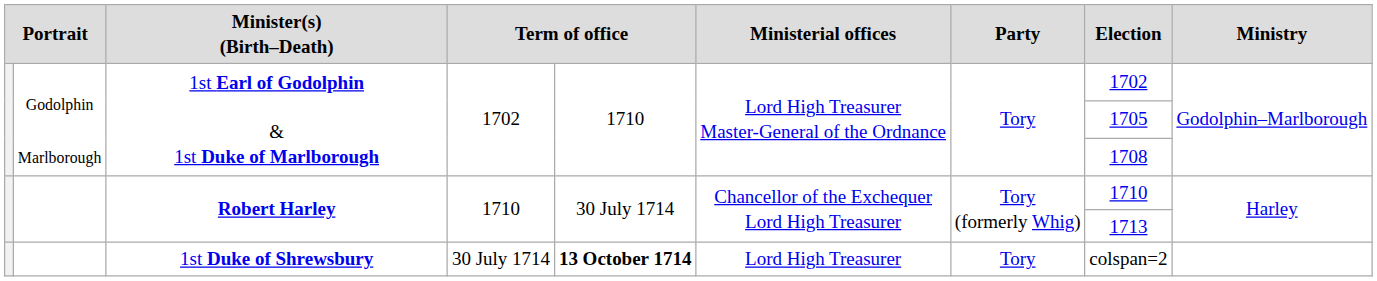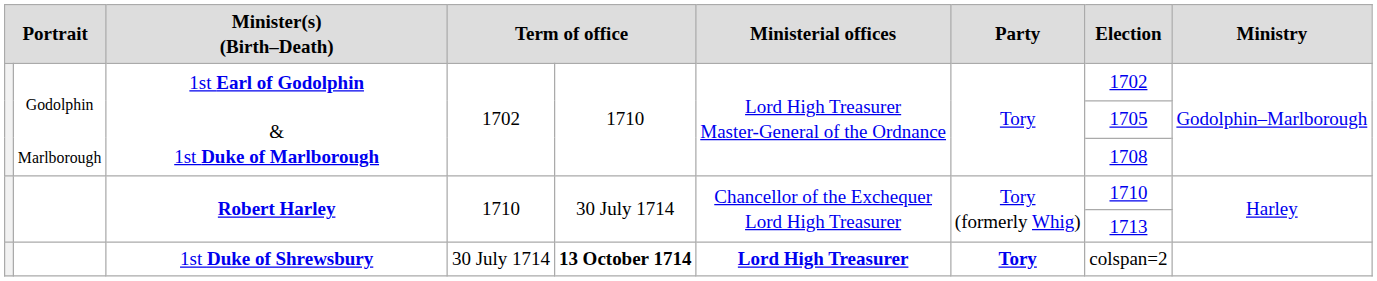1st Duke of Shrewsbury | Ministerial offices: normal -> bold
1st Duke of Shrewsbury | Party: normal -> bold
